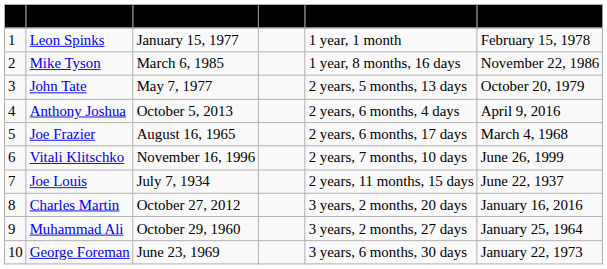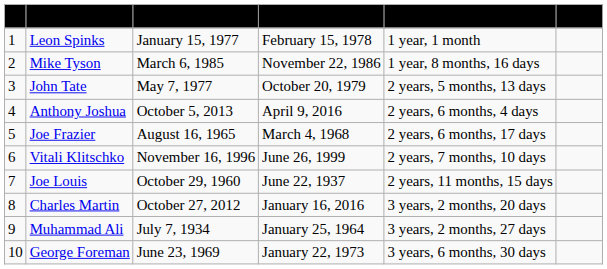columns swapped: World title win <-> Fights
Joe Louis | Professional debut: July 7, 1934 -> October 29, 1960
Muhammad Ali | Professional debut: October 29, 1960 -> July 7, 1934
